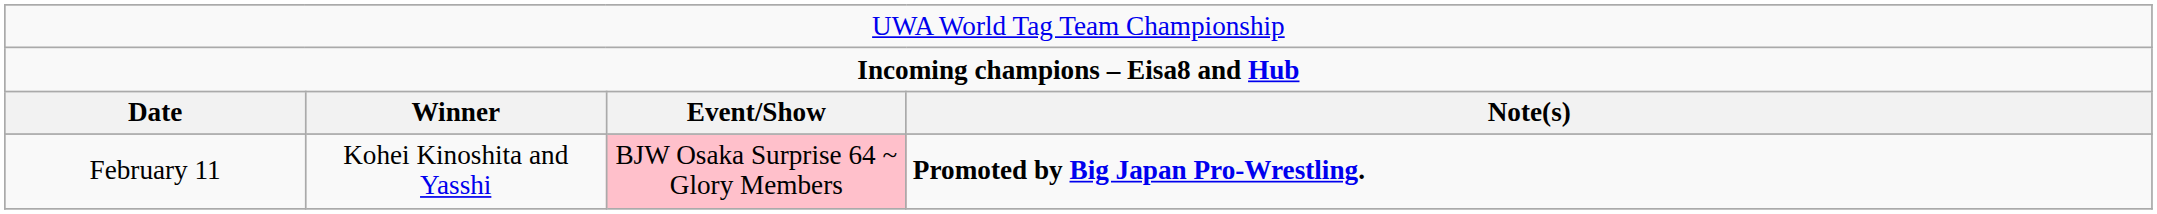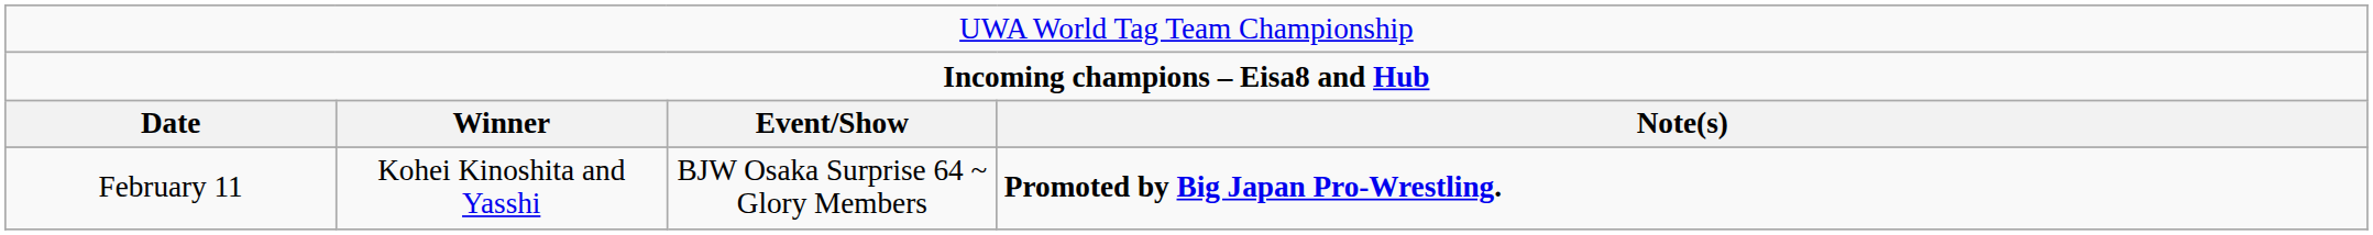February 11 | column 3: pink background -> no background
